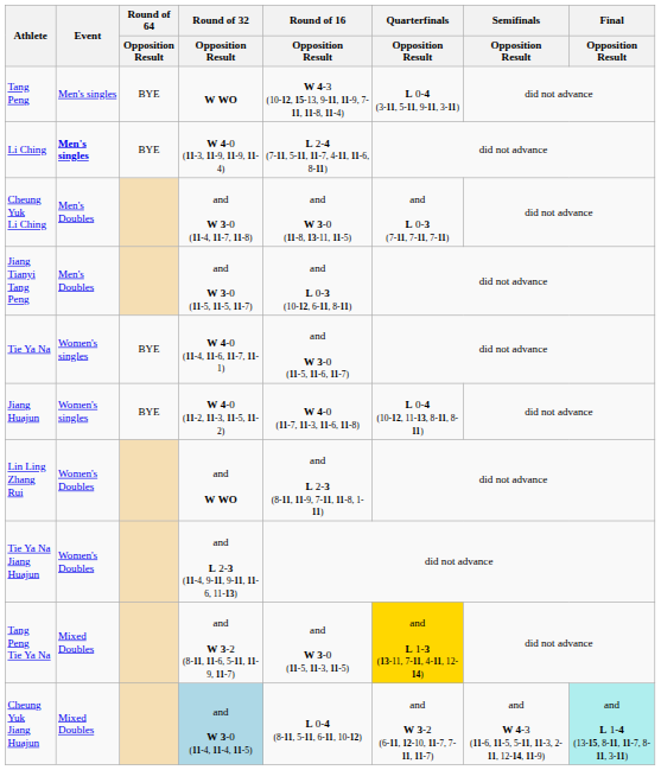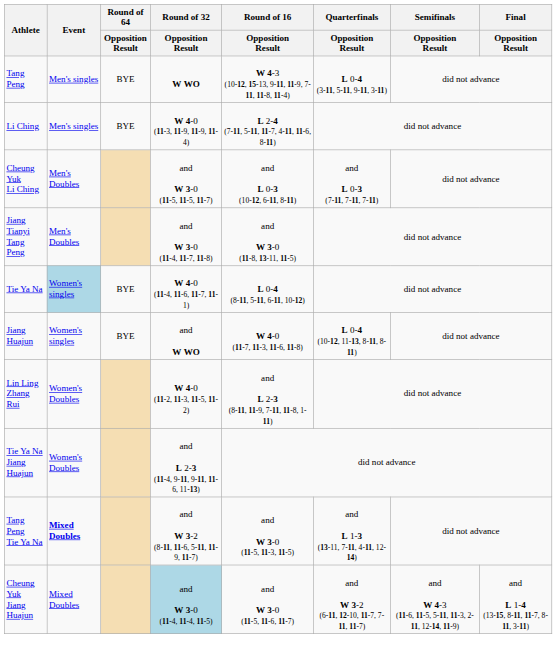Li Ching | Event: bold -> normal
Cheung Yuk Li Ching | Round of 32 / Opposition Result: and W 3-0 (11-4, 11-7, 11-8) -> and W 3-0 (11-5, 11-5, 11-7)
Cheung Yuk Li Ching | Round of 16 / Opposition Result: and W 3-0 (11-8, 13-11, 11-5) -> and L 0-3 (10-12, 6-11, 8-11)
Jiang Tianyi Tang Peng | Round of 32 / Opposition Result: and W 3-0 (11-5, 11-5, 11-7) -> and W 3-0 (11-4, 11-7, 11-8)
Jiang Tianyi Tang Peng | Round of 16 / Opposition Result: and L 0-3 (10-12, 6-11, 8-11) -> and W 3-0 (11-8, 13-11, 11-5)
Tie Ya Na | Event: no background -> lightblue background
Tie Ya Na | Round of 16 / Opposition Result: and W 3-0 (11-5, 11-6, 11-7) -> L 0-4 (8-11, 5-11, 6-11, 10-12)
Jiang Huajun | Round of 32 / Opposition Result: W 4-0 (11-2, 11-3, 11-5, 11-2) -> and W WO
Lin Ling Zhang Rui | Round of 32 / Opposition Result: and W WO -> W 4-0 (11-2, 11-3, 11-5, 11-2)
Tang Peng Tie Ya Na | Event: normal -> bold
Tang Peng Tie Ya Na | Quarterfinals / Opposition Result: gold background -> no background
Cheung Yuk Jiang Huajun | Round of 16 / Opposition Result: L 0-4 (8-11, 5-11, 6-11, 10-12) -> and W 3-0 (11-5, 11-6, 11-7)
Cheung Yuk Jiang Huajun | Final / Opposition Result: paleturquoise background -> no background
